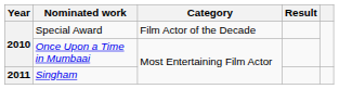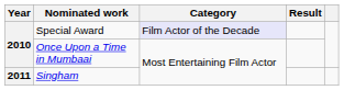Special Award | Category: no background -> lavender background
